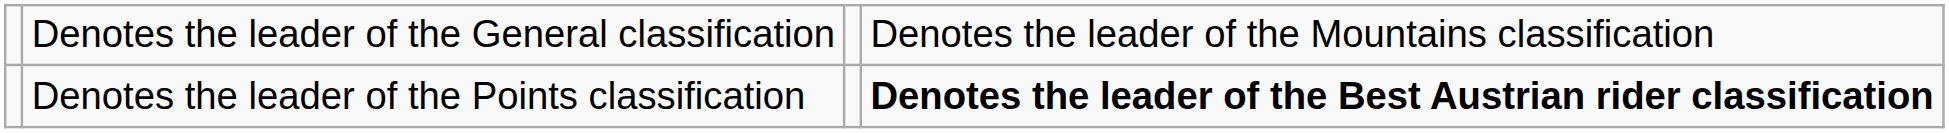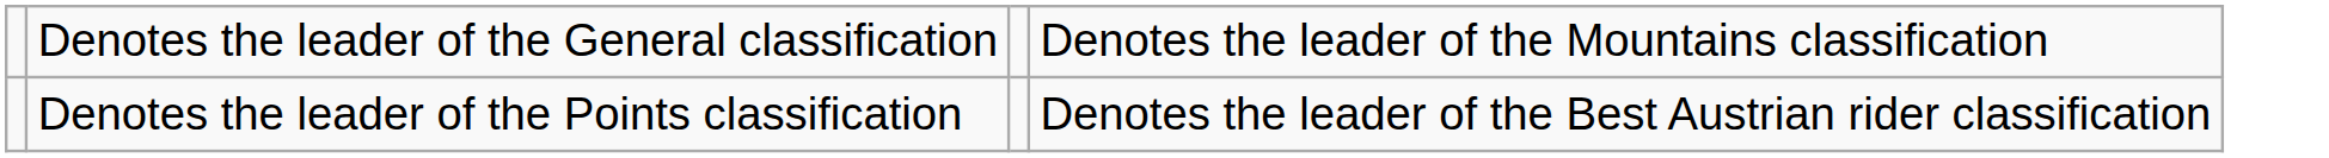Denotes the leader of the Points classification | column 4: bold -> normal
